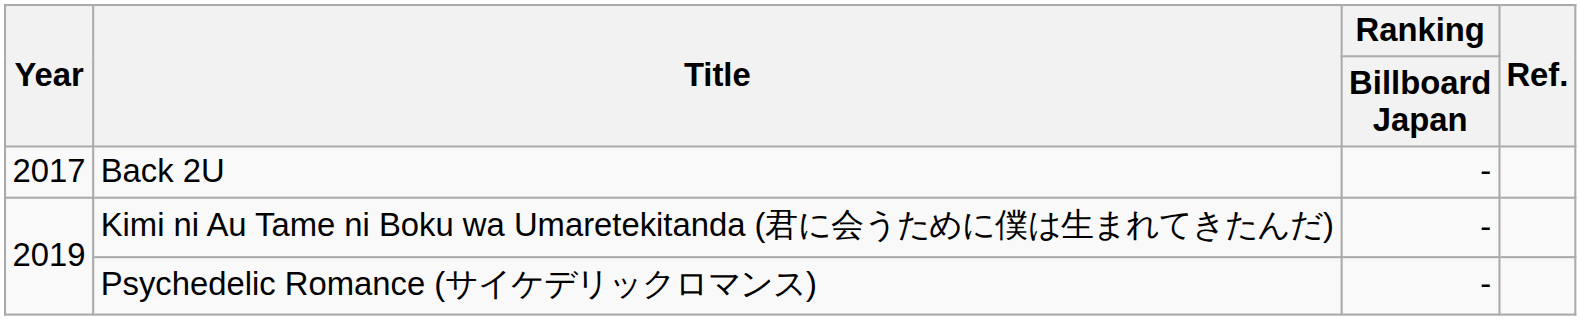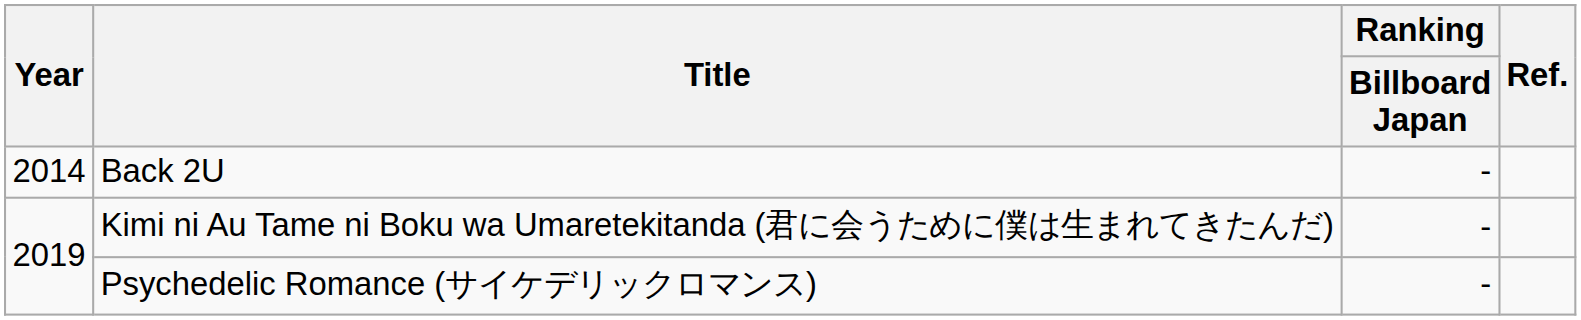Back 2U | Year: 2017 -> 2014
